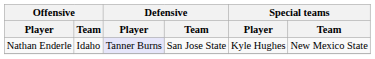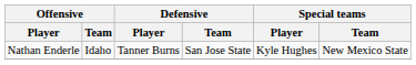Nathan Enderle | Defensive / Player: lavender background -> no background
